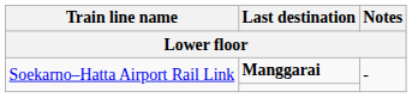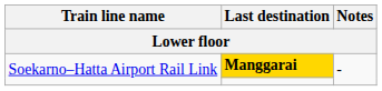Manggarai | Last destination: no background -> gold background
